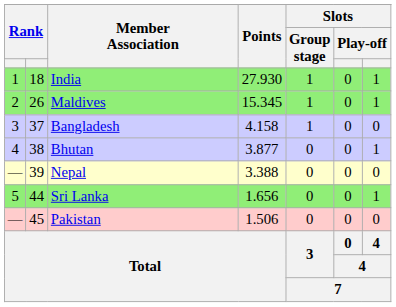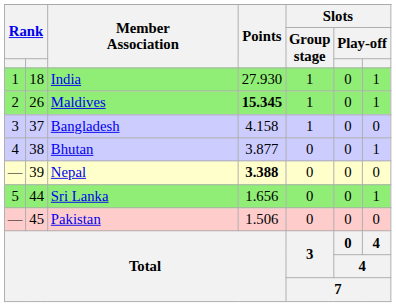Maldives | Points: normal -> bold
Nepal | Points: normal -> bold
